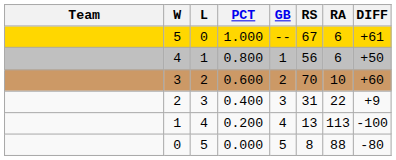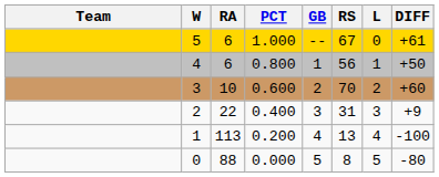columns swapped: L <-> RA
